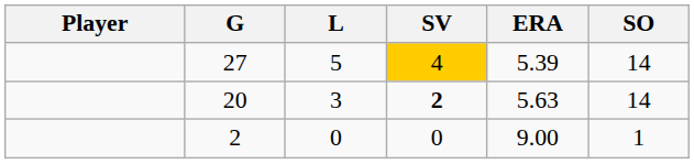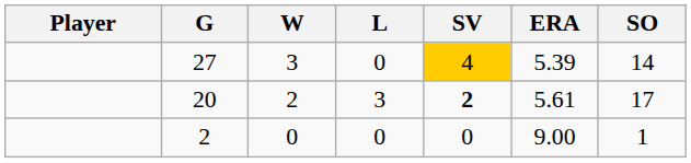+ column: W | 3 | 2 | 0
27 | L: 5 -> 0
20 | ERA: 5.63 -> 5.61
20 | SO: 14 -> 17
